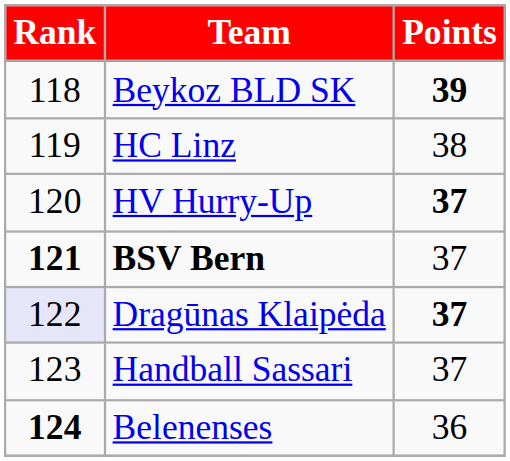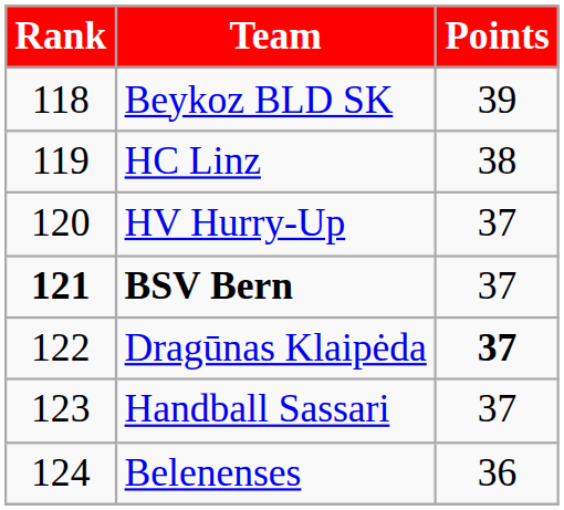Beykoz BLD SK | Points: bold -> normal
HV Hurry-Up | Points: bold -> normal
Dragūnas Klaipėda | Rank: lavender background -> no background
Belenenses | Rank: bold -> normal
